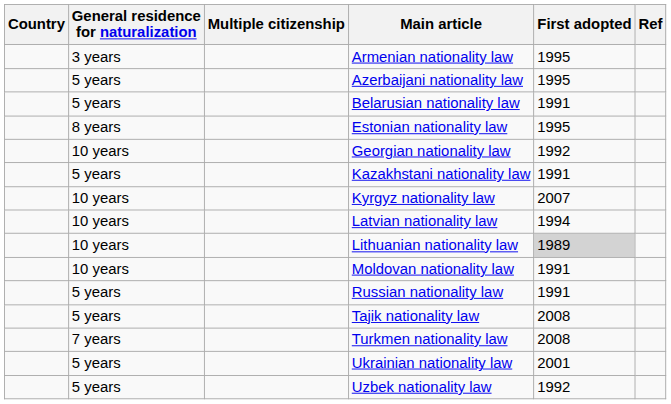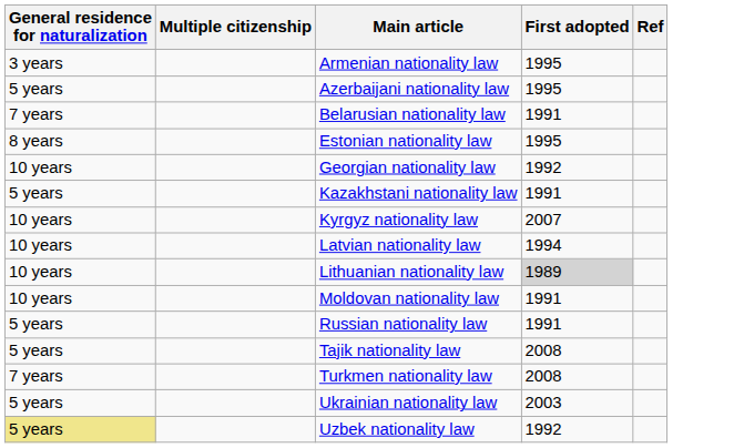- column: Country
Belarusian nationality law | General residence for naturalization: 5 years -> 7 years
Ukrainian nationality law | First adopted: 2001 -> 2003
Uzbek nationality law | General residence for naturalization: no background -> khaki background
